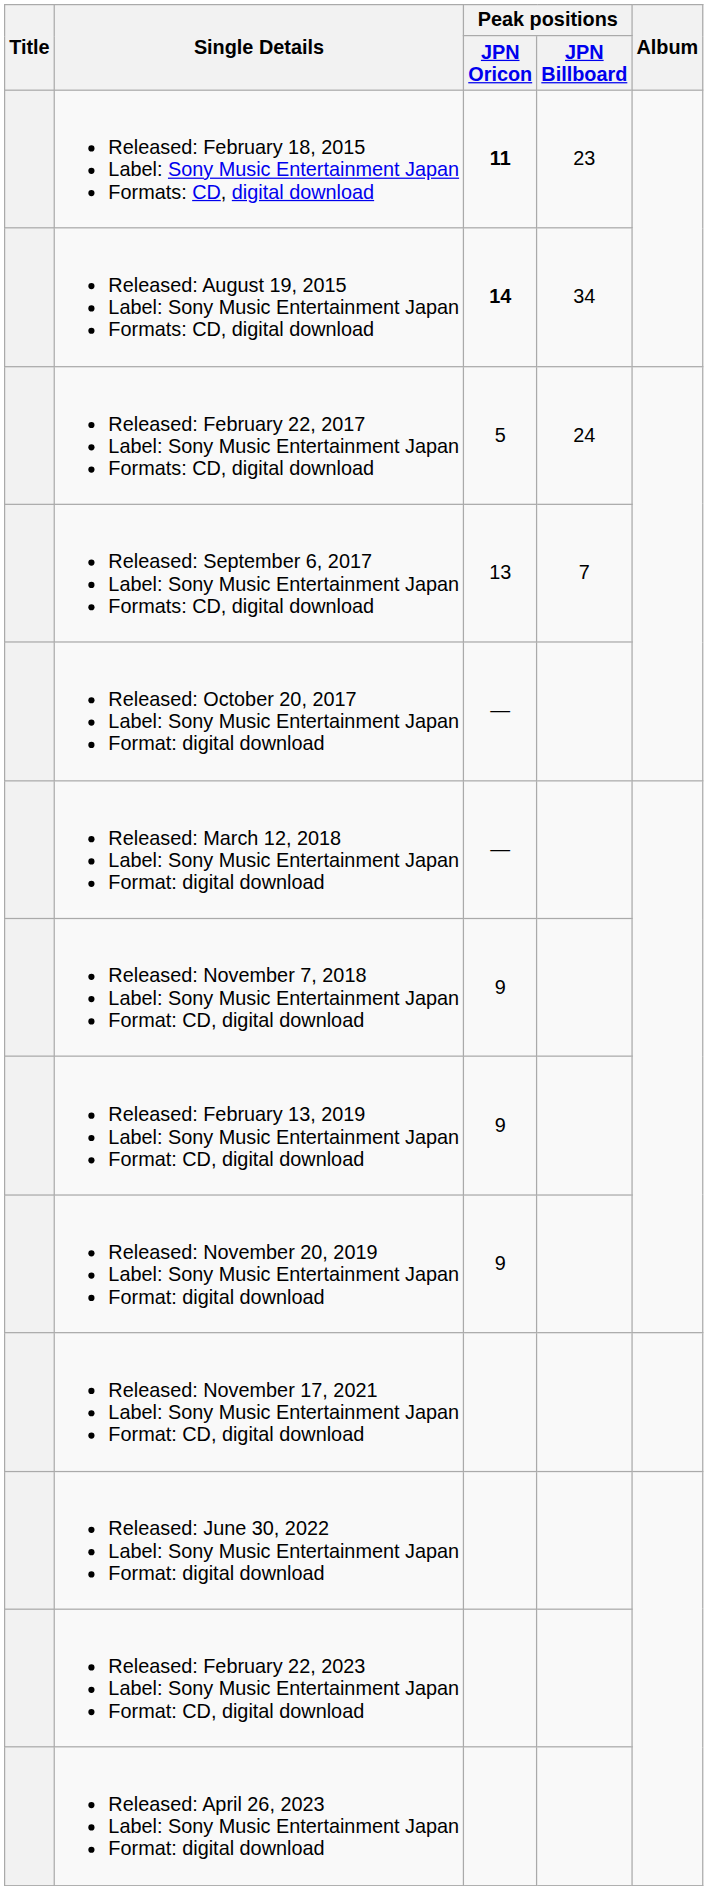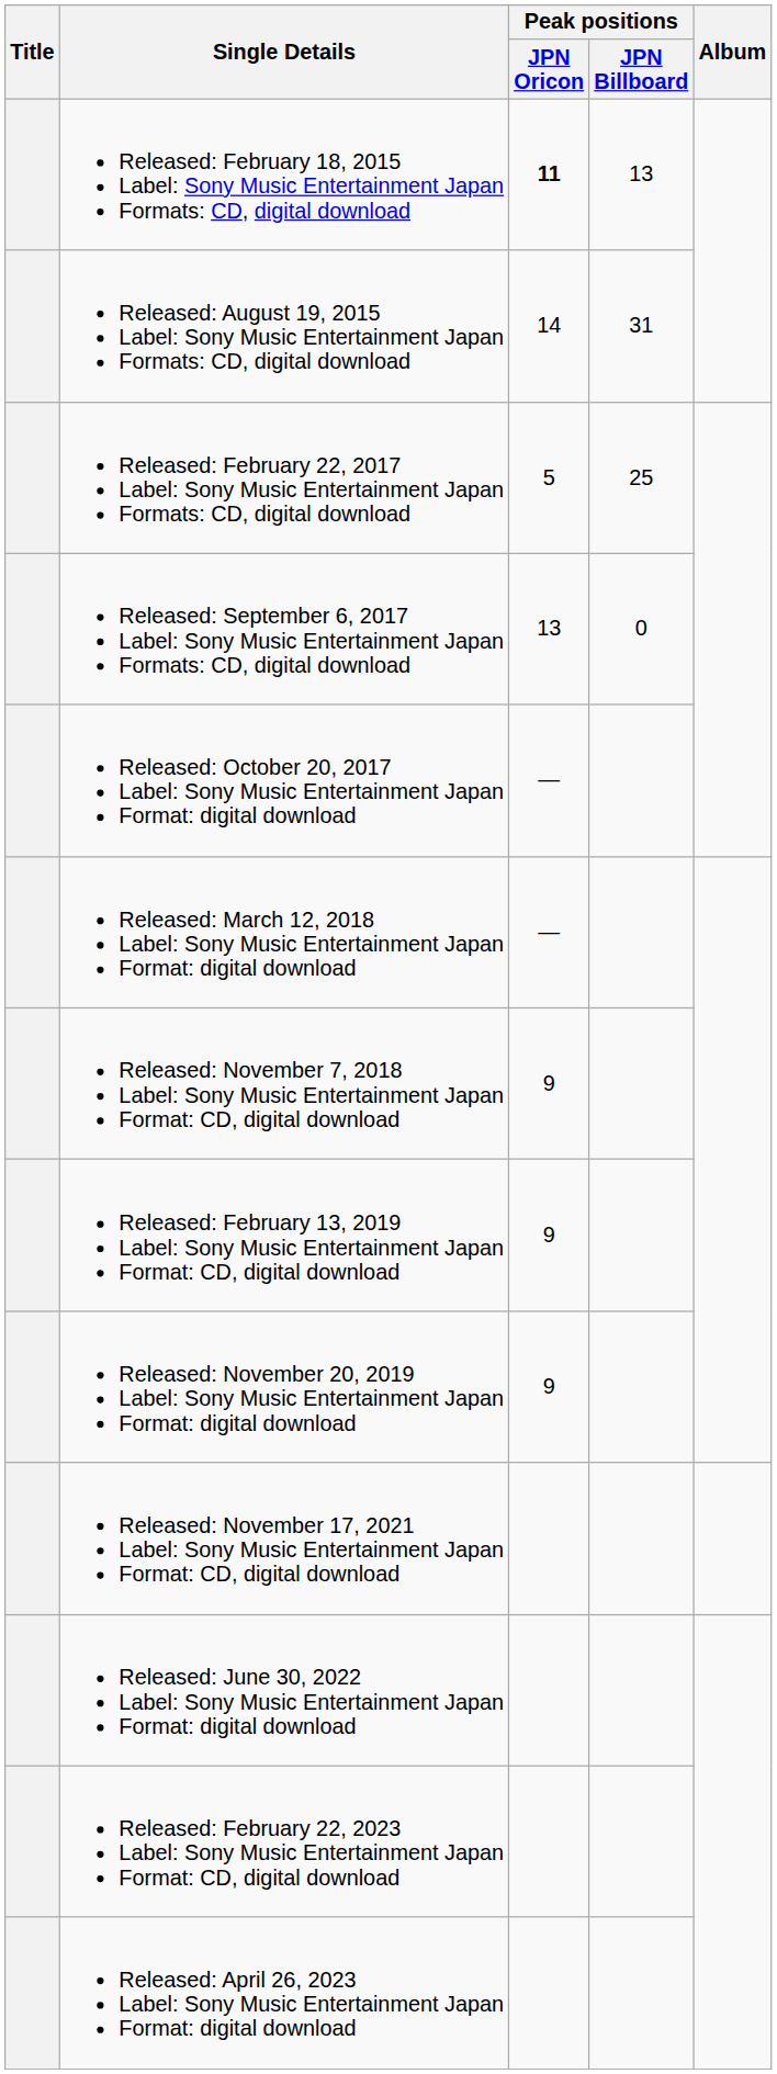row 3 | Peak positions / JPN Billboard: 23 -> 13
row 4 | Peak positions / JPN Oricon: bold -> normal
row 4 | Peak positions / JPN Billboard: 34 -> 31
row 5 | Peak positions / JPN Billboard: 24 -> 25
row 6 | Peak positions / JPN Billboard: 7 -> 0
